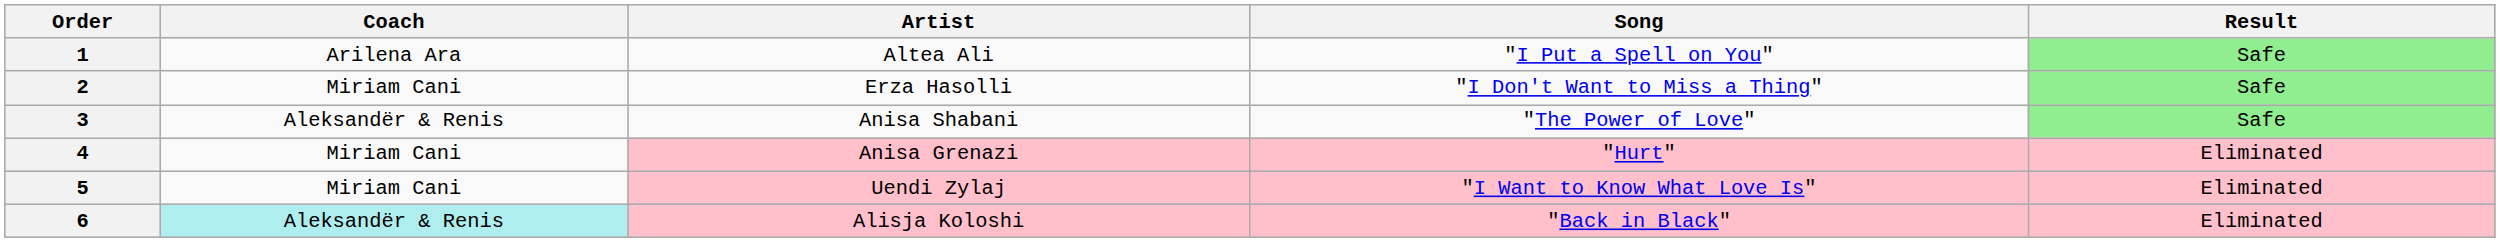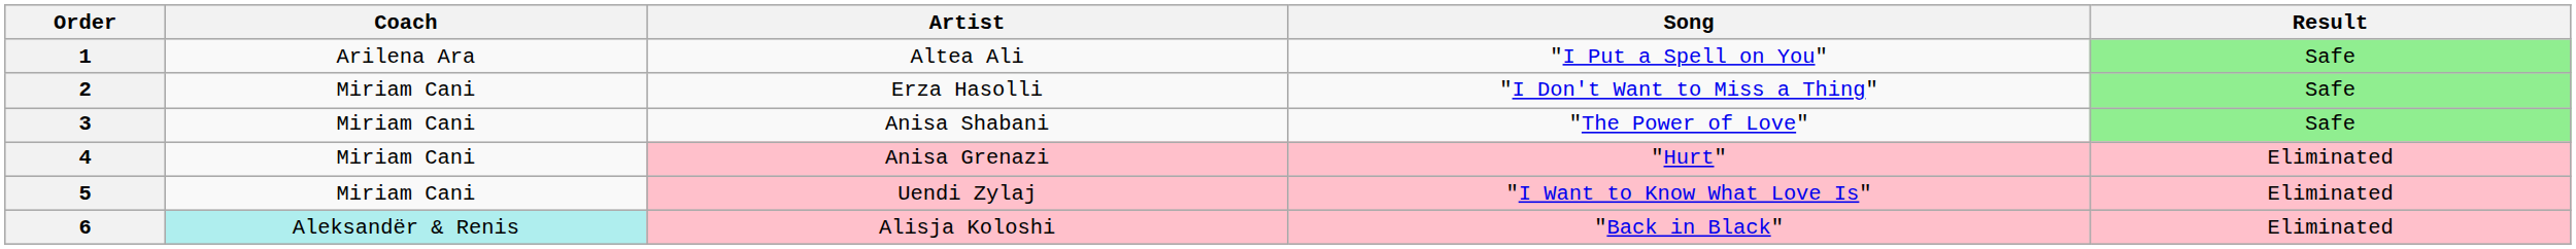3 | Coach: Aleksandër & Renis -> Miriam Cani
